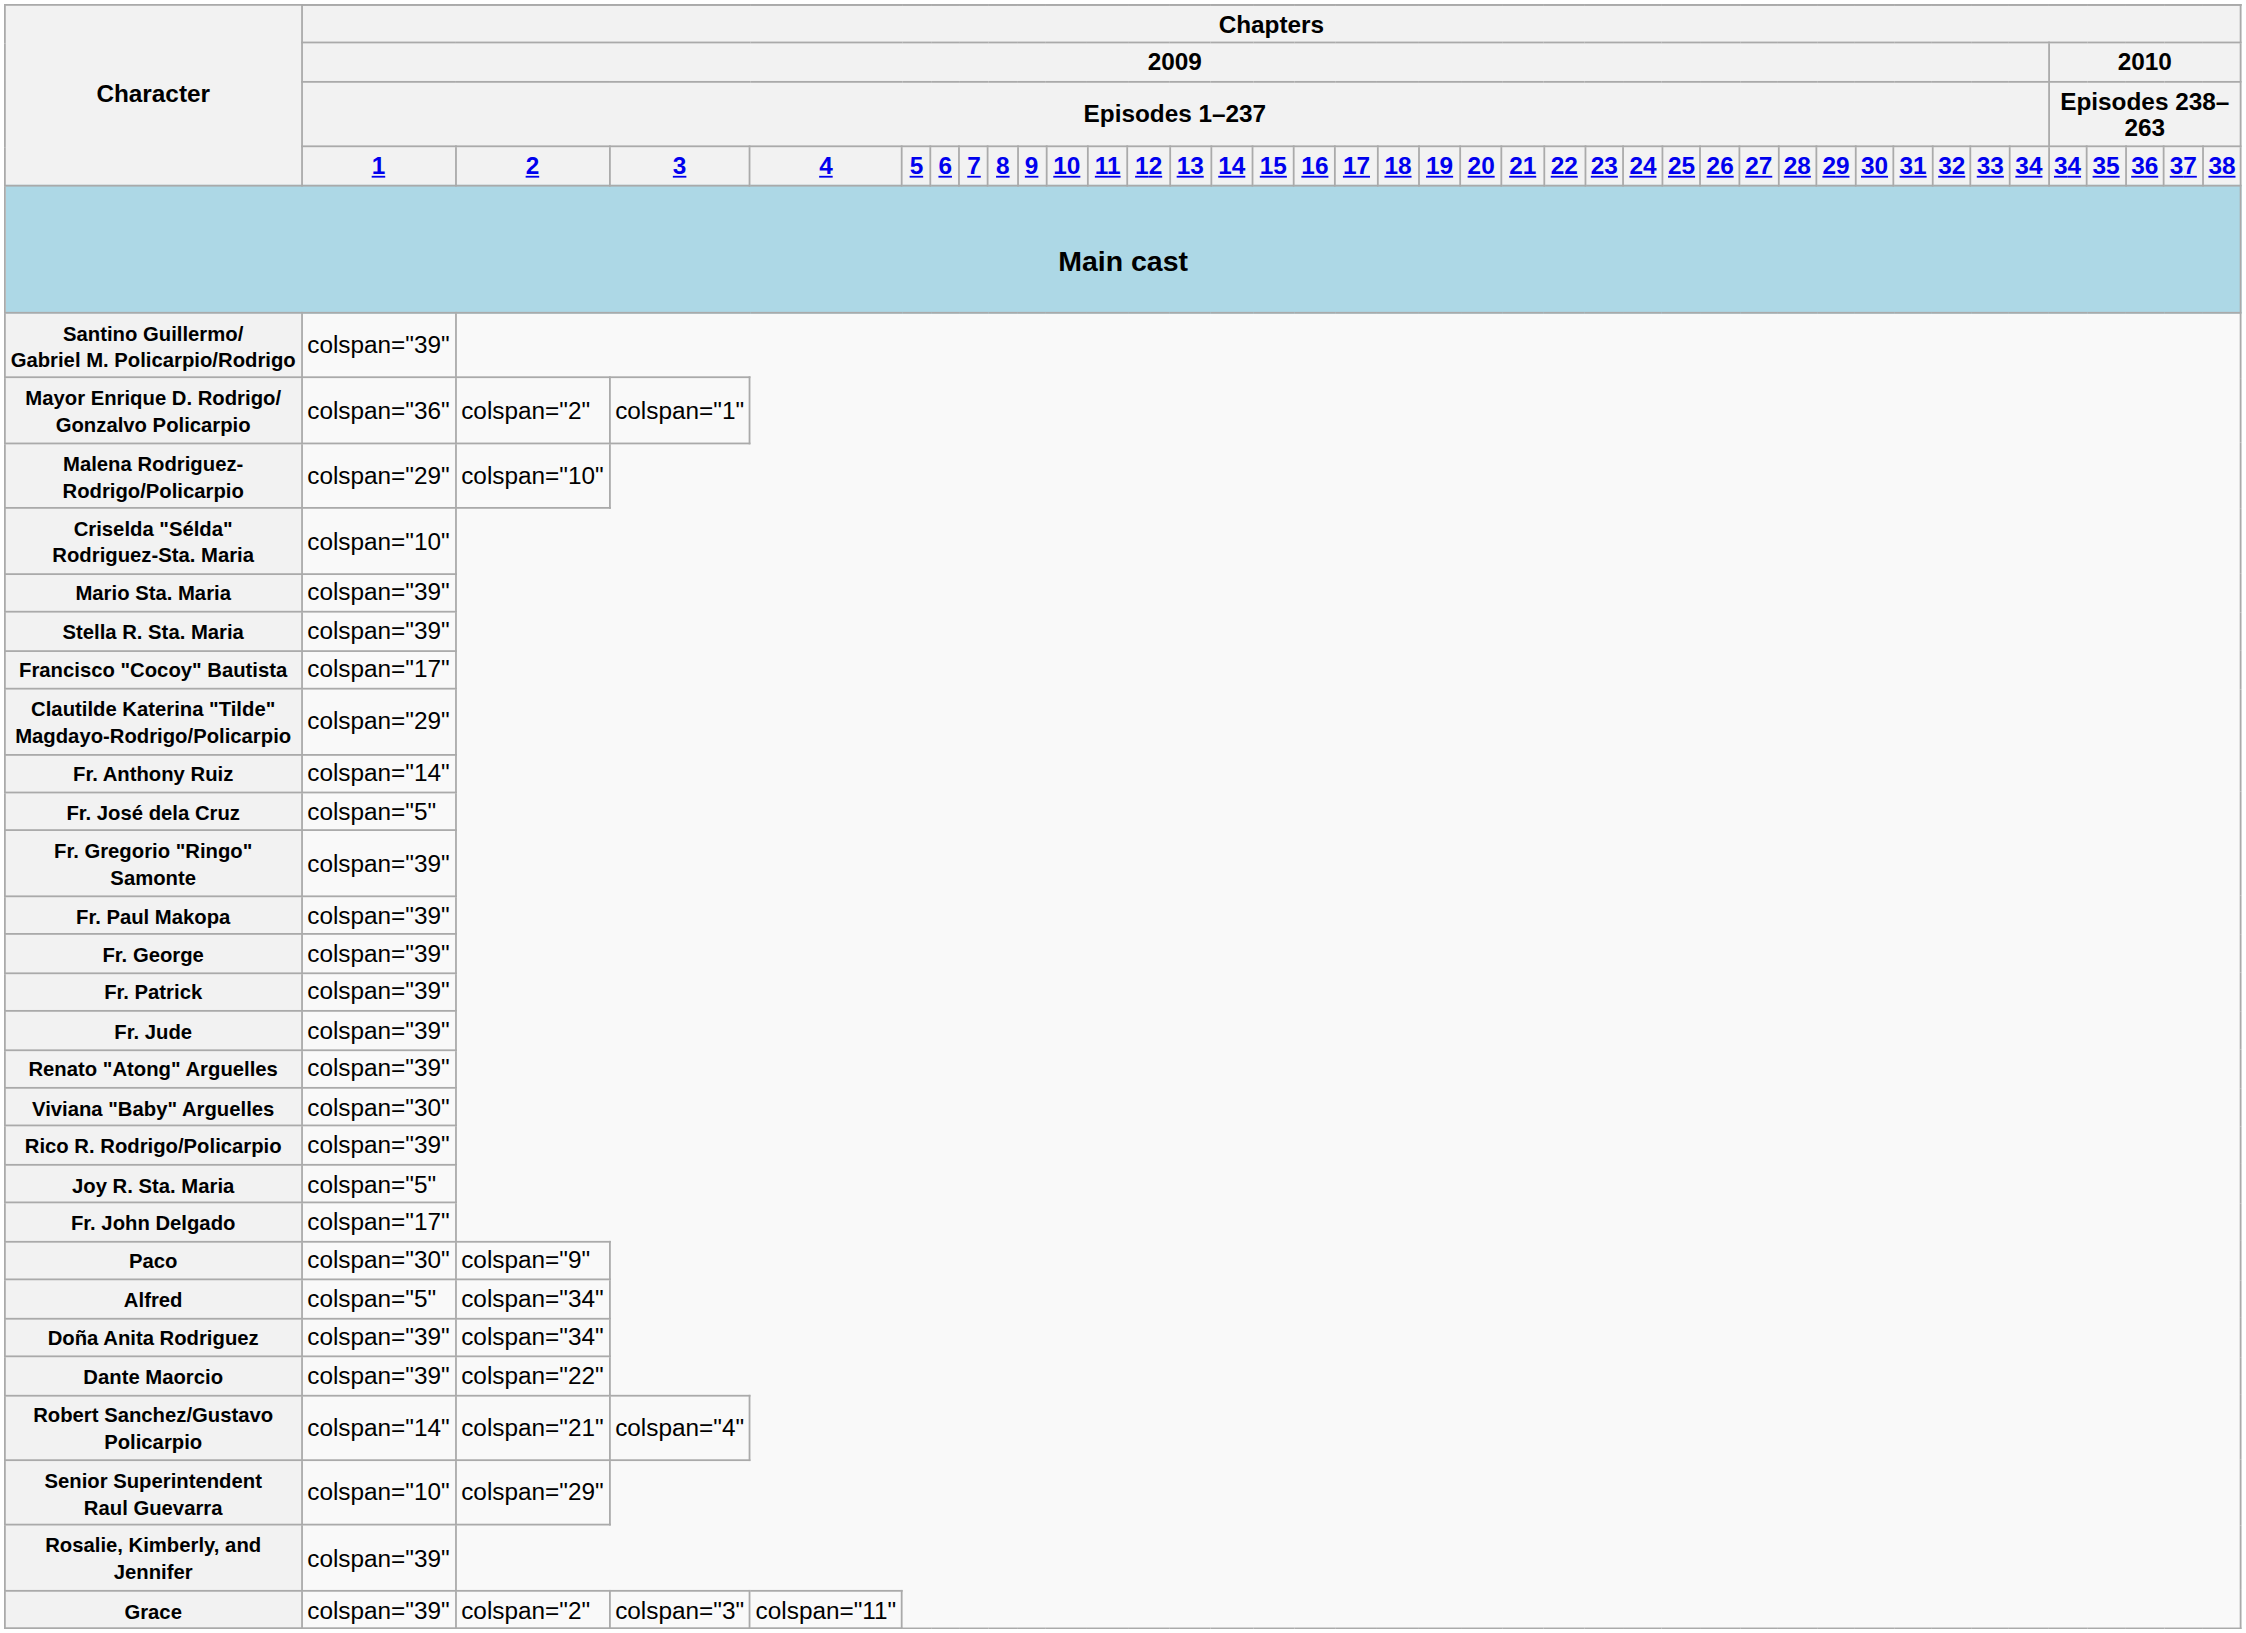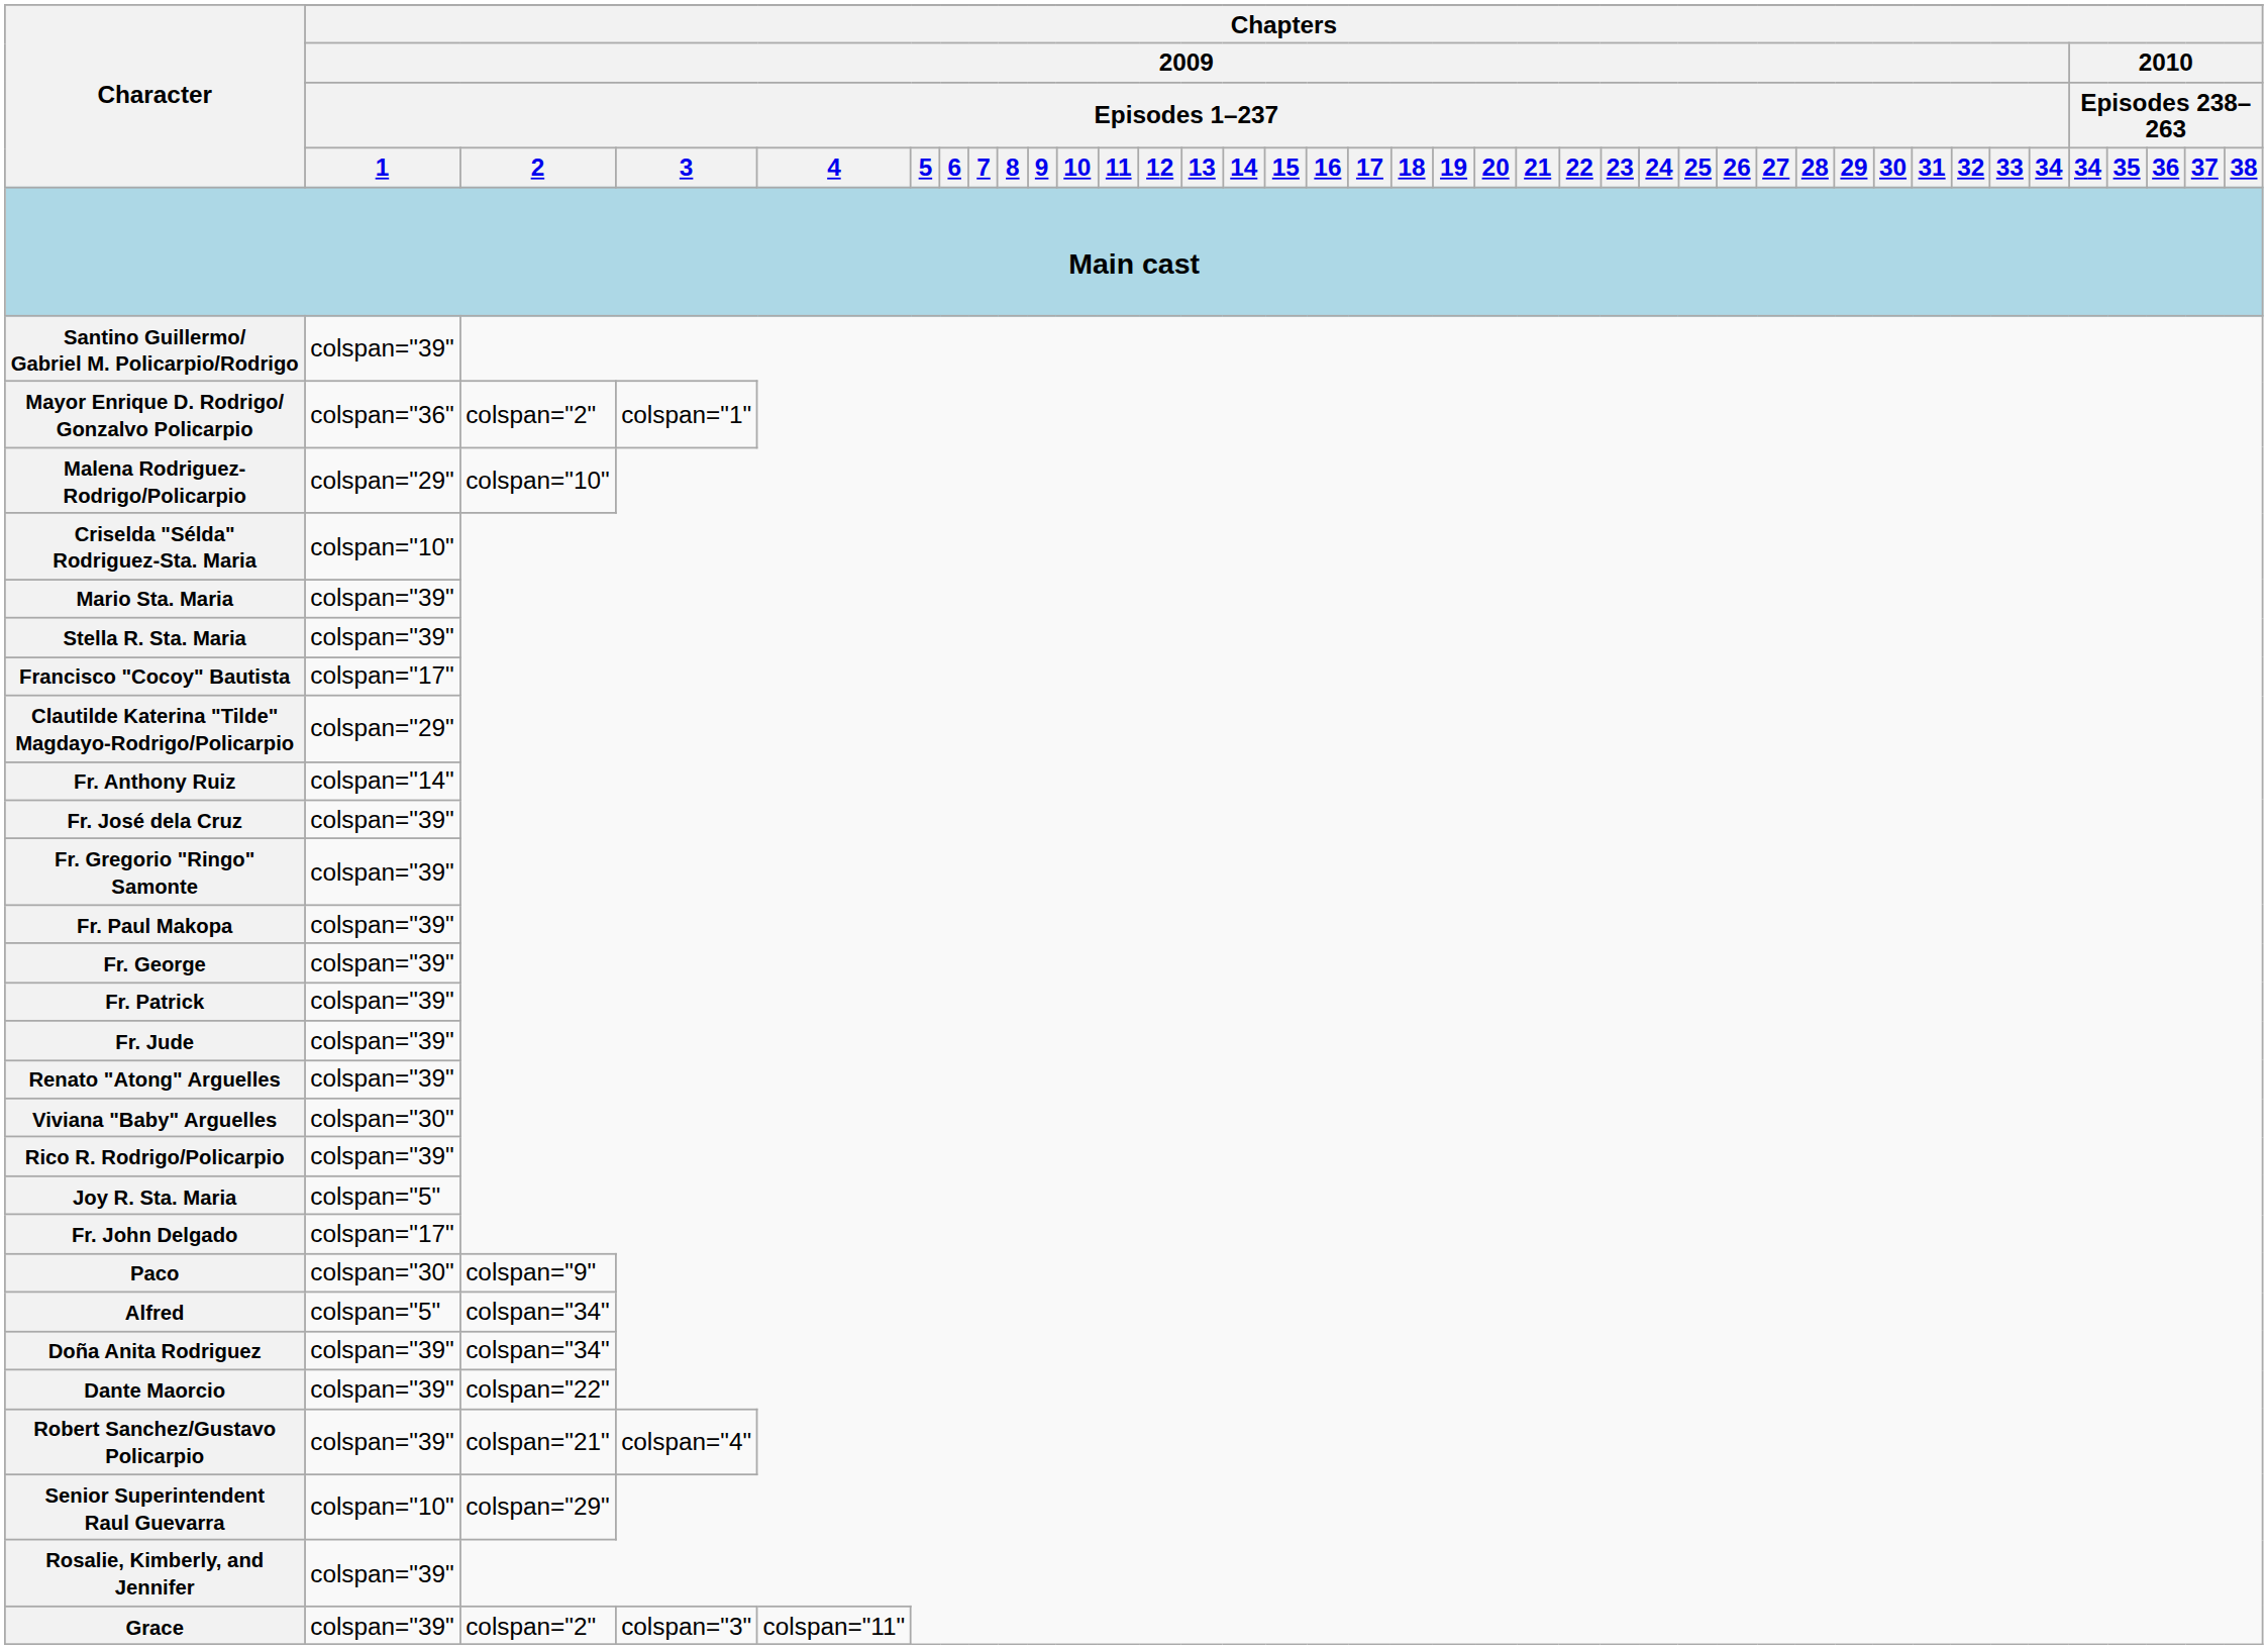Fr. José dela Cruz | Chapters / 2009 / Episodes 1–237 / 1: colspan="5" -> colspan="39"
Robert Sanchez/Gustavo Policarpio | Chapters / 2009 / Episodes 1–237 / 1: colspan="14" -> colspan="39"
